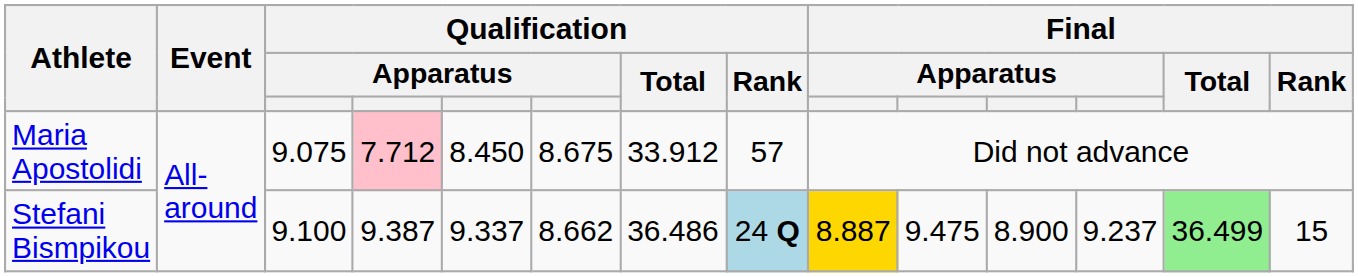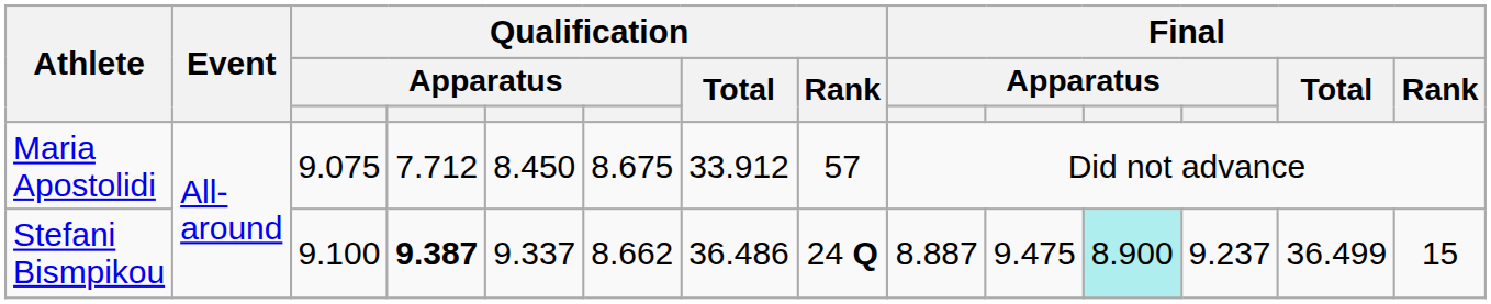row 4 | column 4: pink background -> no background
row 5 | column 4: normal -> bold
row 5 | Qualification / Rank: lightblue background -> no background
row 5 | column 9: gold background -> no background
row 5 | column 11: no background -> paleturquoise background
row 5 | Final / Total: lightgreen background -> no background
